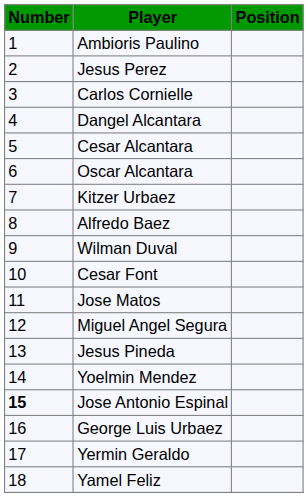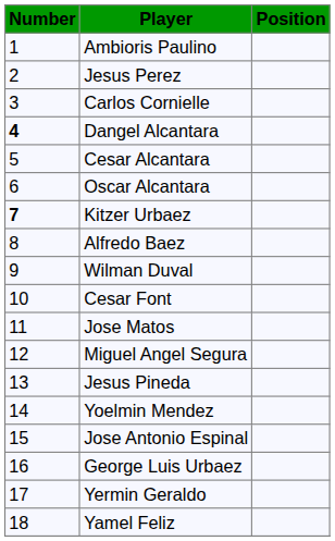Dangel Alcantara | Number: normal -> bold
Kitzer Urbaez | Number: normal -> bold
Jose Antonio Espinal | Number: bold -> normal
